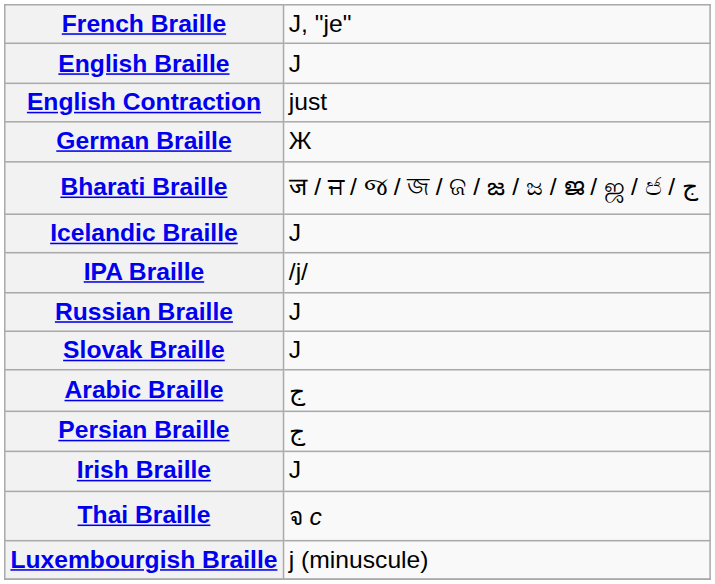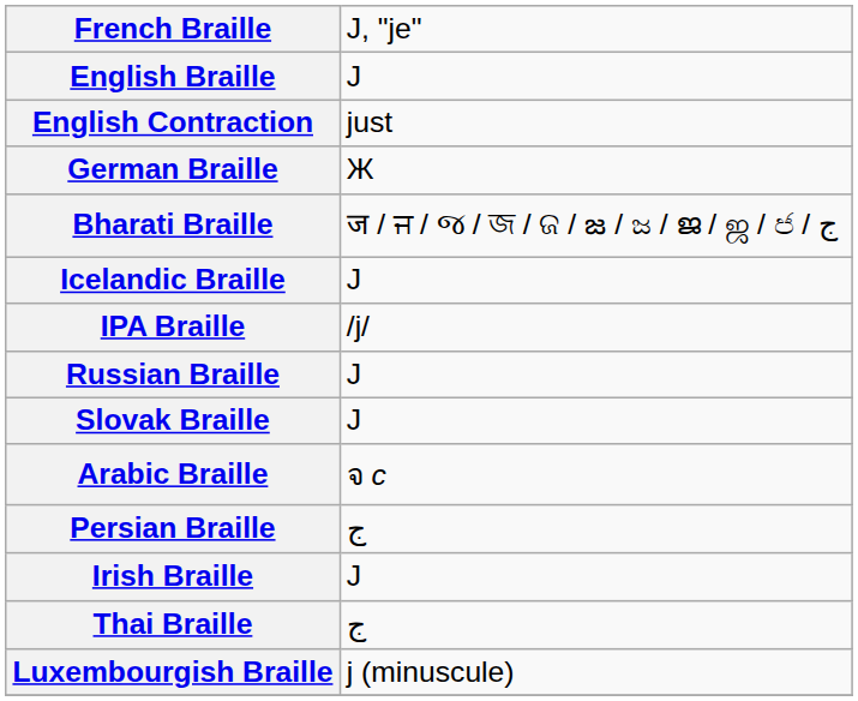Arabic Braille | column 2: ج -> จ c
Thai Braille | column 2: จ c -> ج
